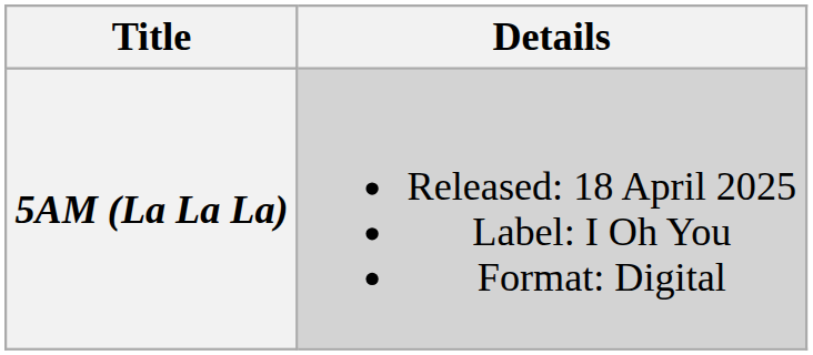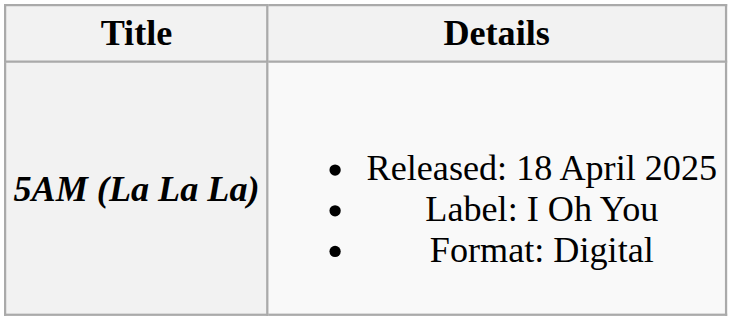5AM (La La La) | Details: lightgrey background -> no background
